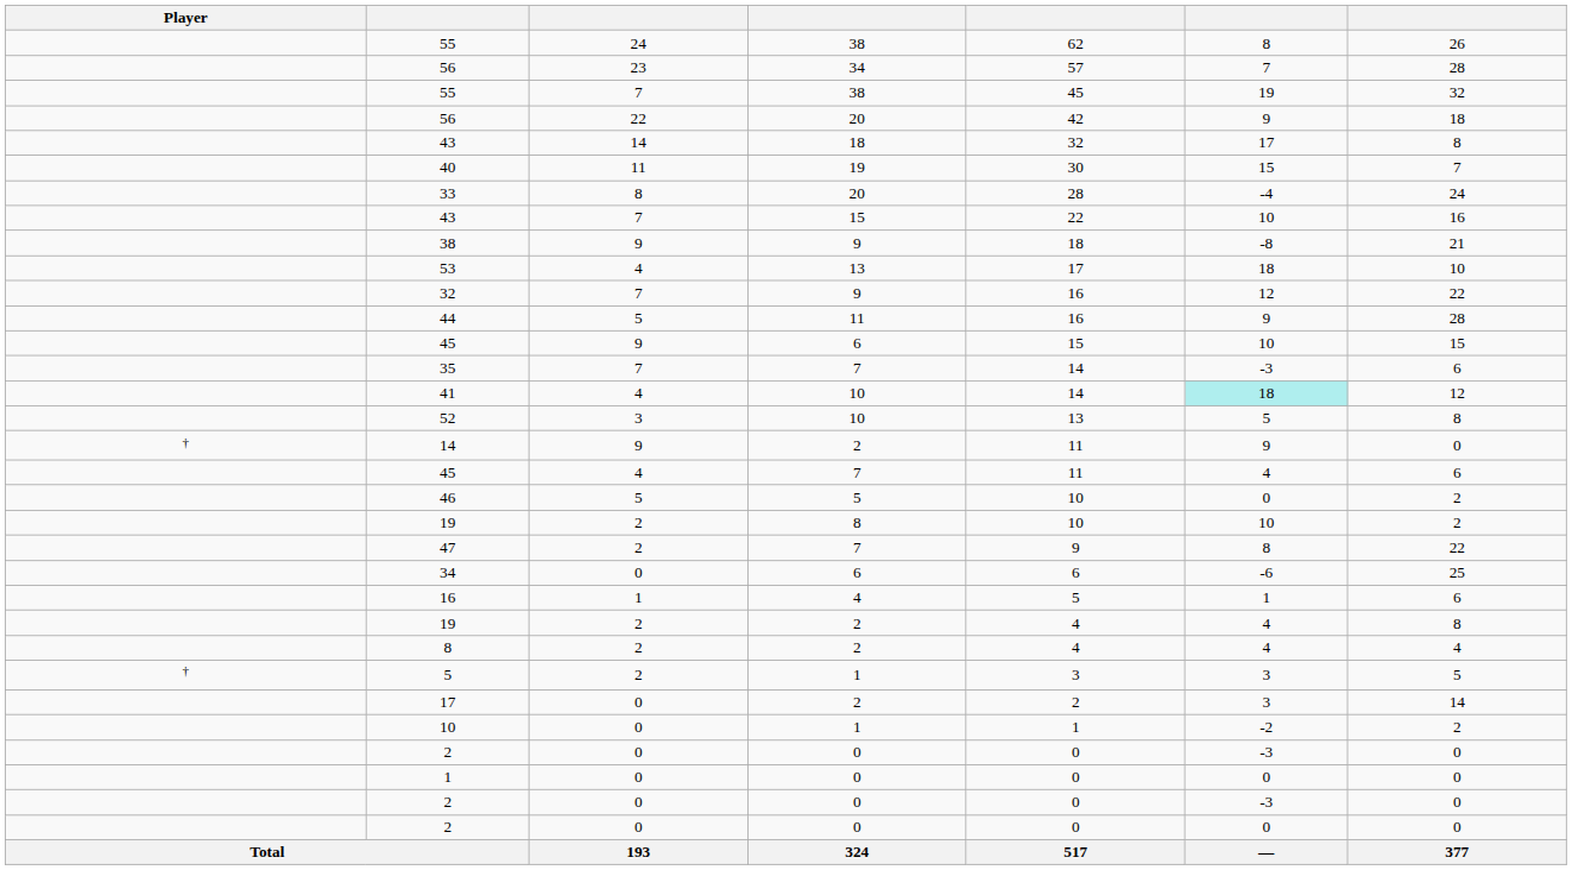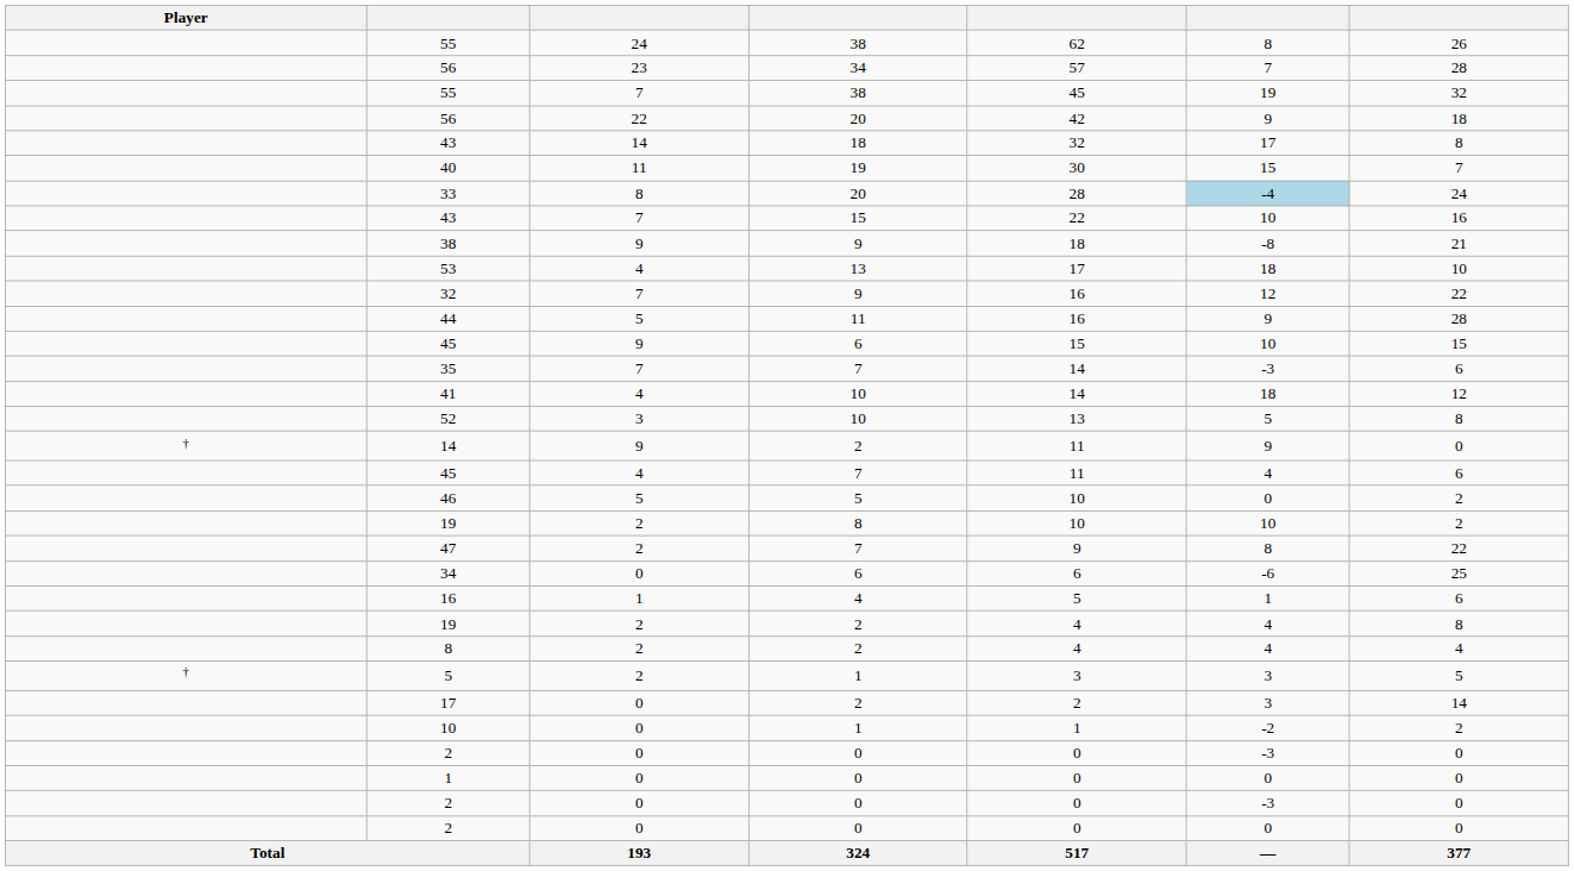33 | column 6: no background -> lightblue background
41 | column 6: paleturquoise background -> no background
